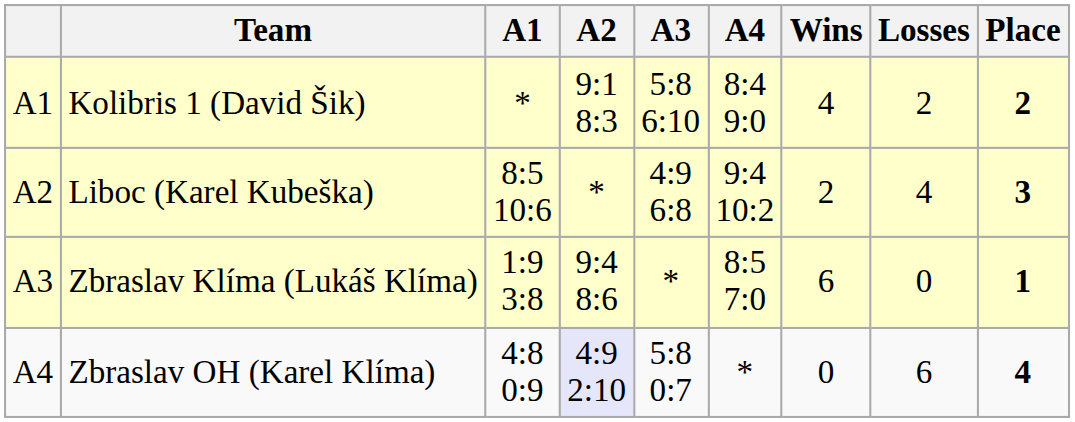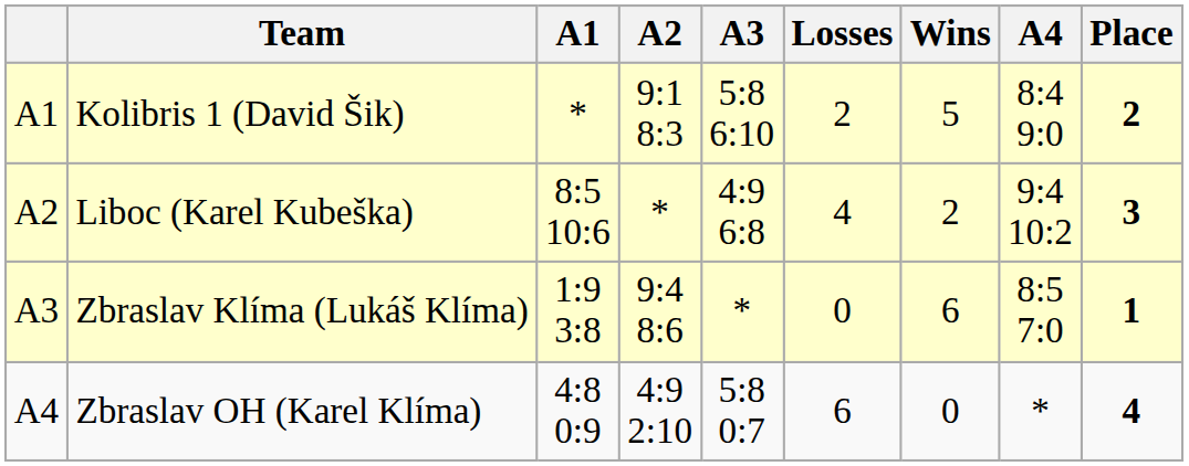columns swapped: A4 <-> Losses
Kolibris 1 (David Šik) | Wins: 4 -> 5
Zbraslav OH (Karel Klíma) | A2: lavender background -> no background
